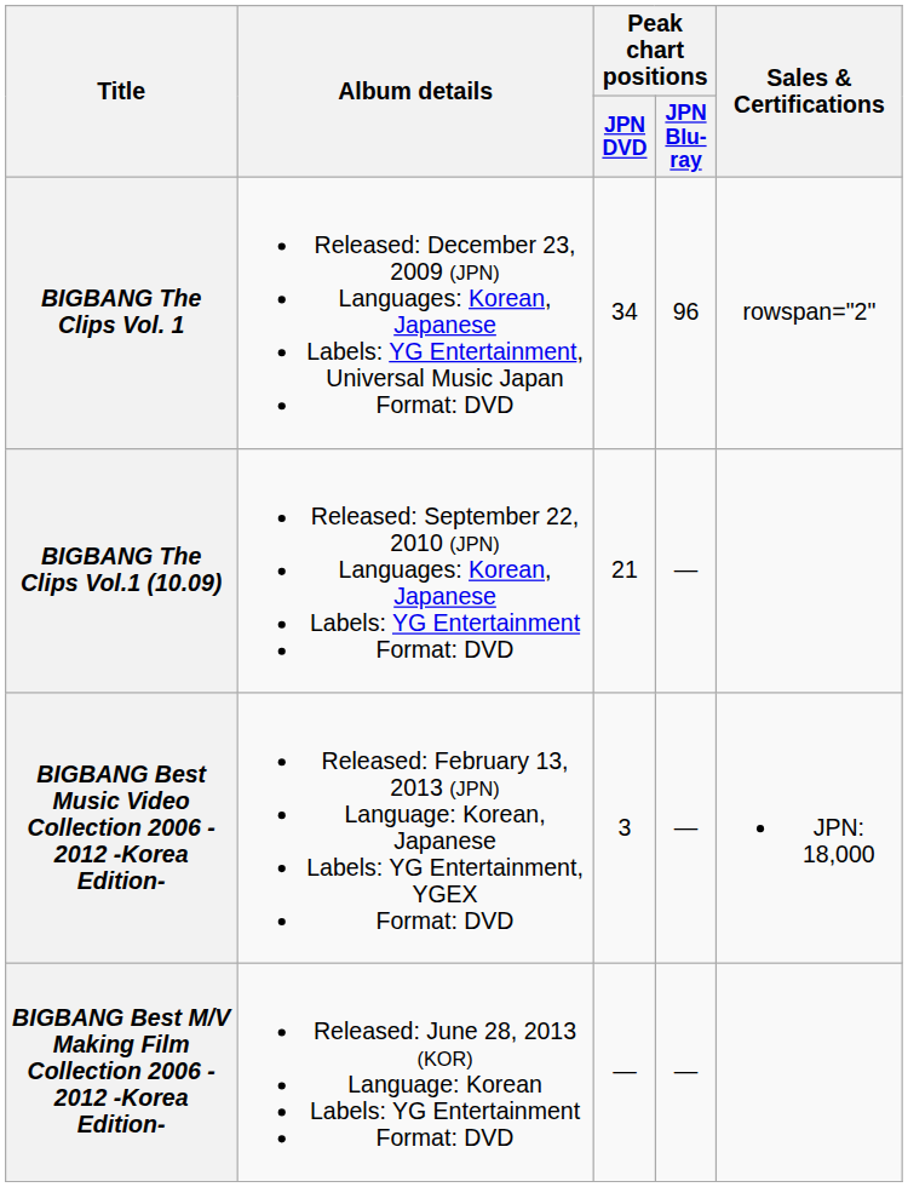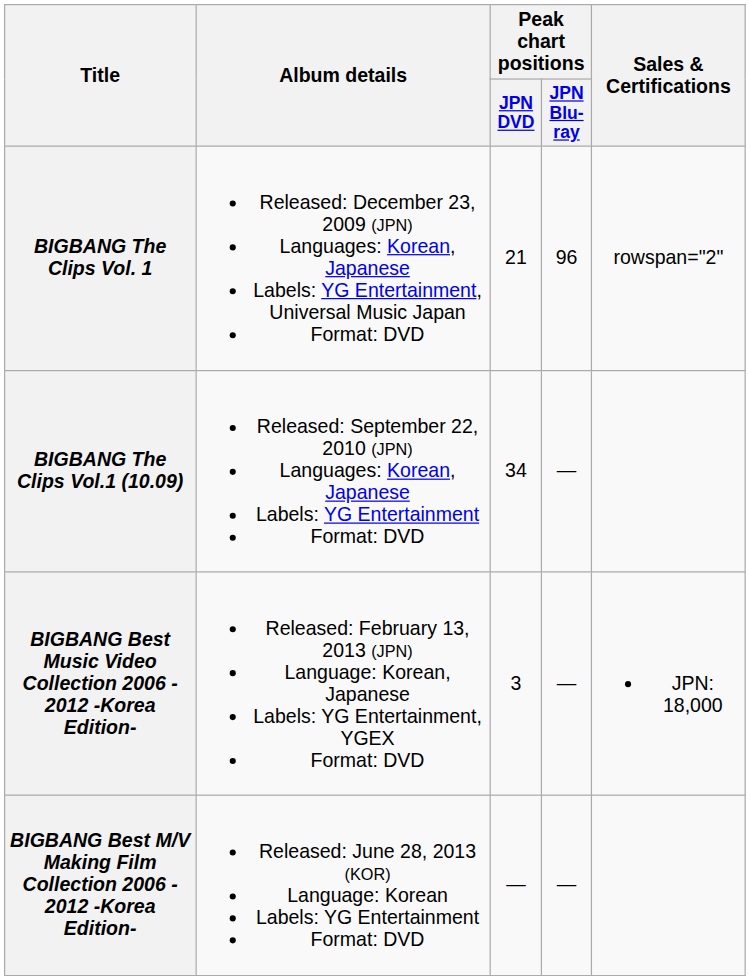BIGBANG The Clips Vol. 1 | Peak chart positions / JPN DVD: 34 -> 21
BIGBANG The Clips Vol.1 (10.09) | Peak chart positions / JPN DVD: 21 -> 34
